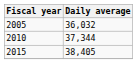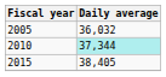2010 | Daily average: no background -> paleturquoise background
